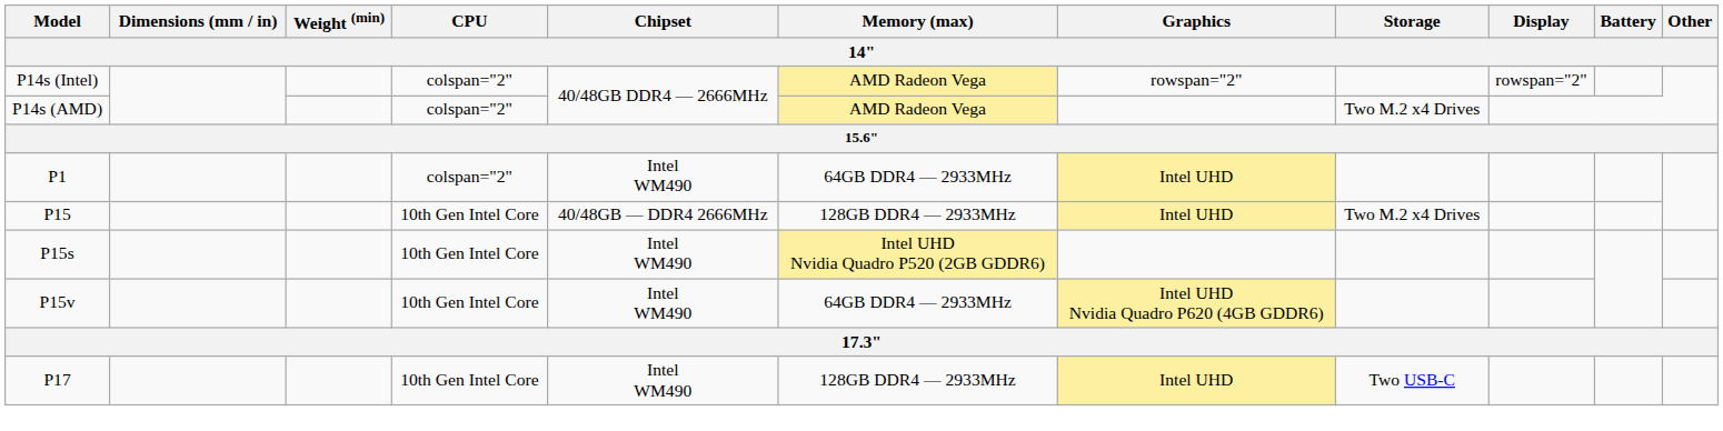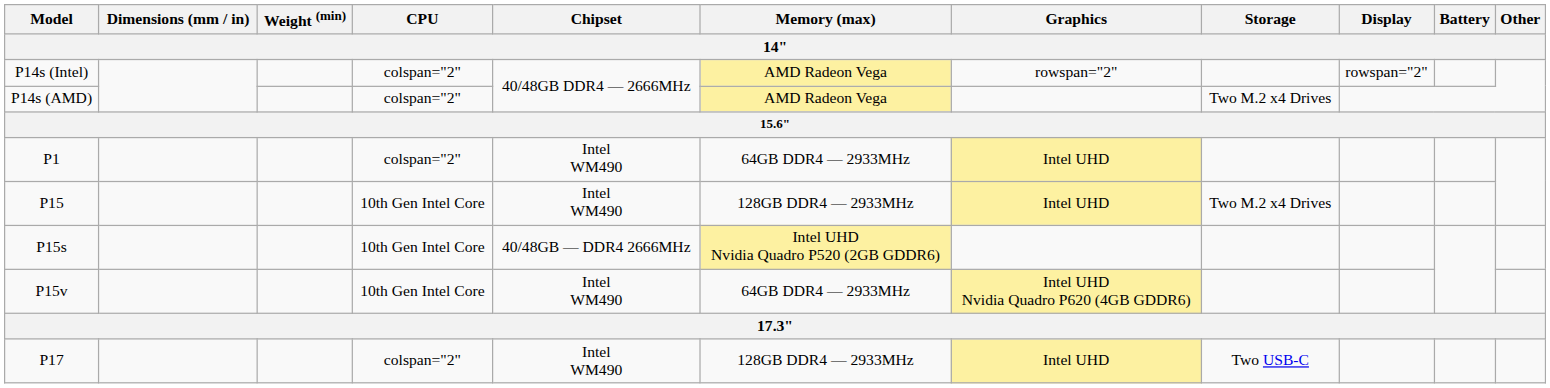P15 | Chipset: 40/48GB — DDR4 2666MHz -> Intel WM490
P15s | Chipset: Intel WM490 -> 40/48GB — DDR4 2666MHz
P17 | CPU: 10th Gen Intel Core -> colspan="2"
